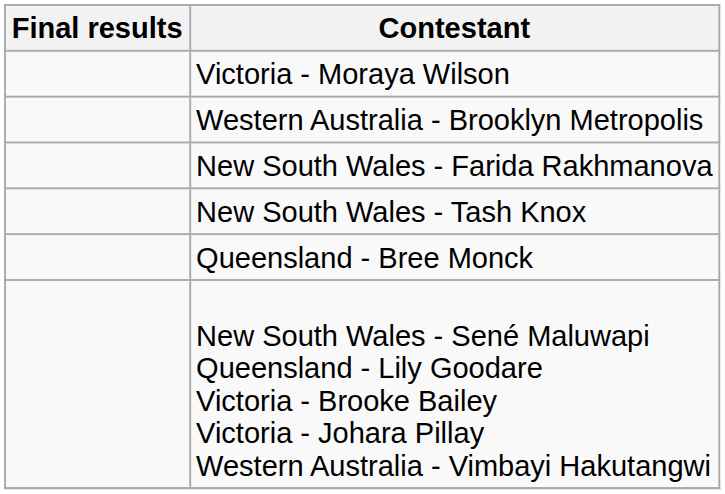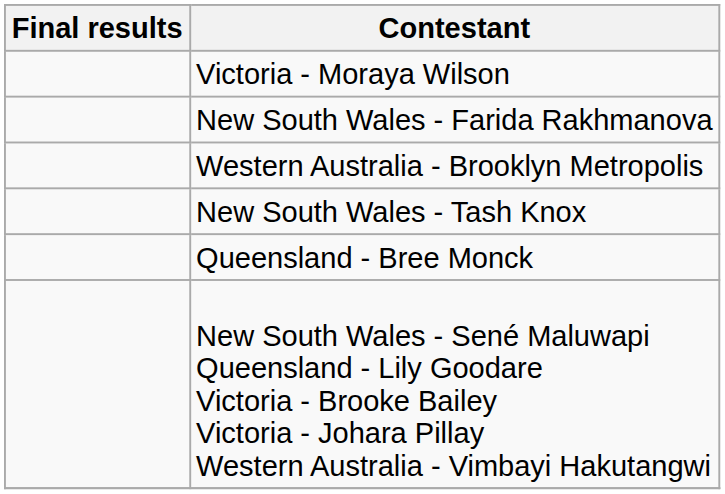rows swapped: New South Wales - Farida Rakhmanova <-> Western Australia - Brooklyn Metropolis
